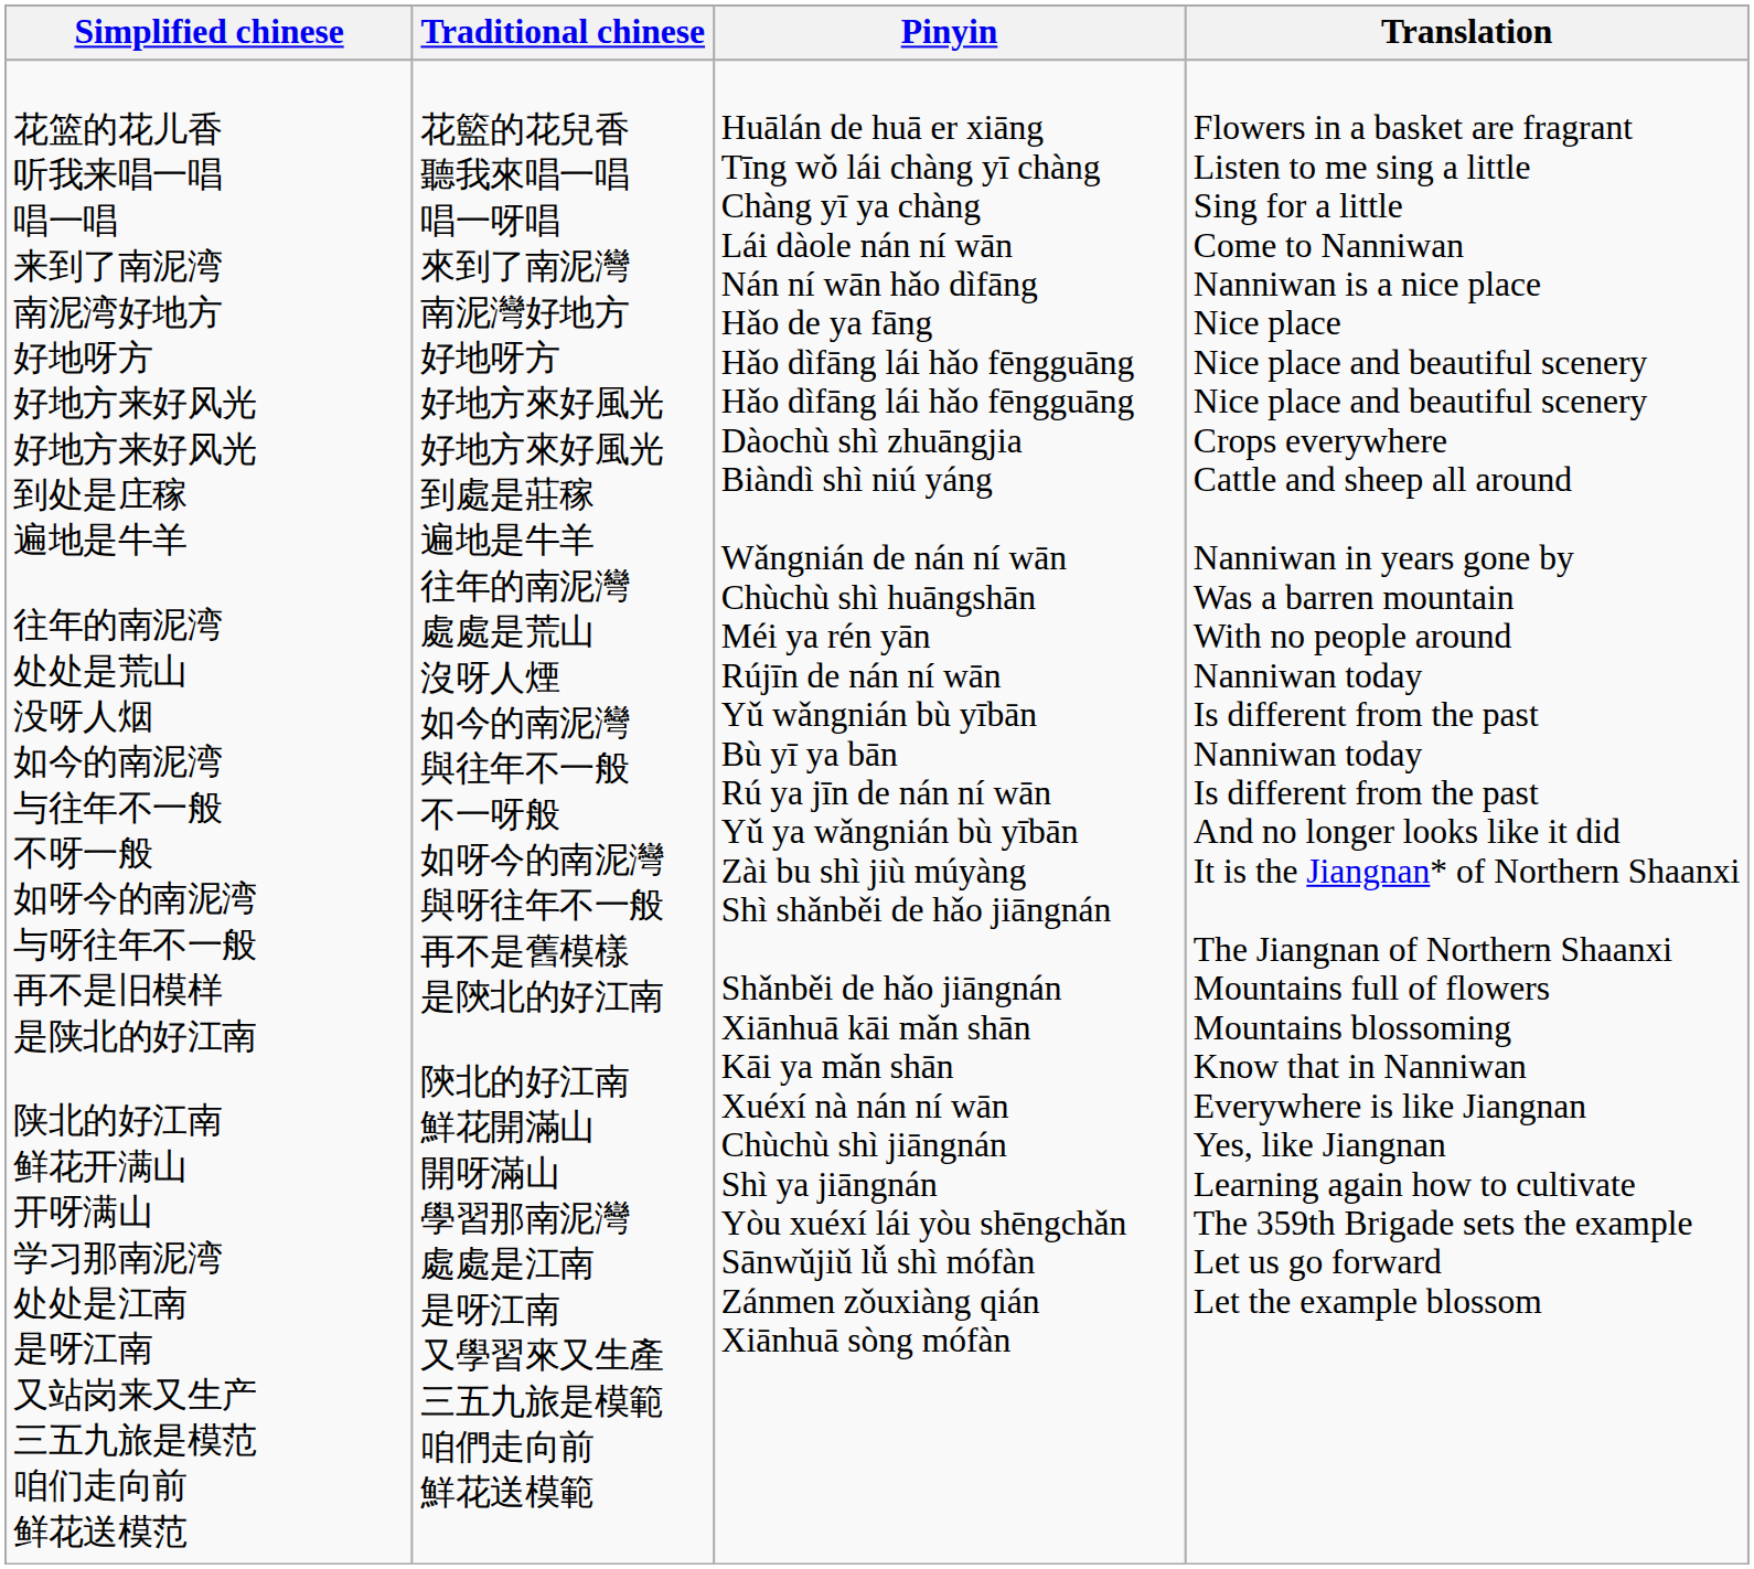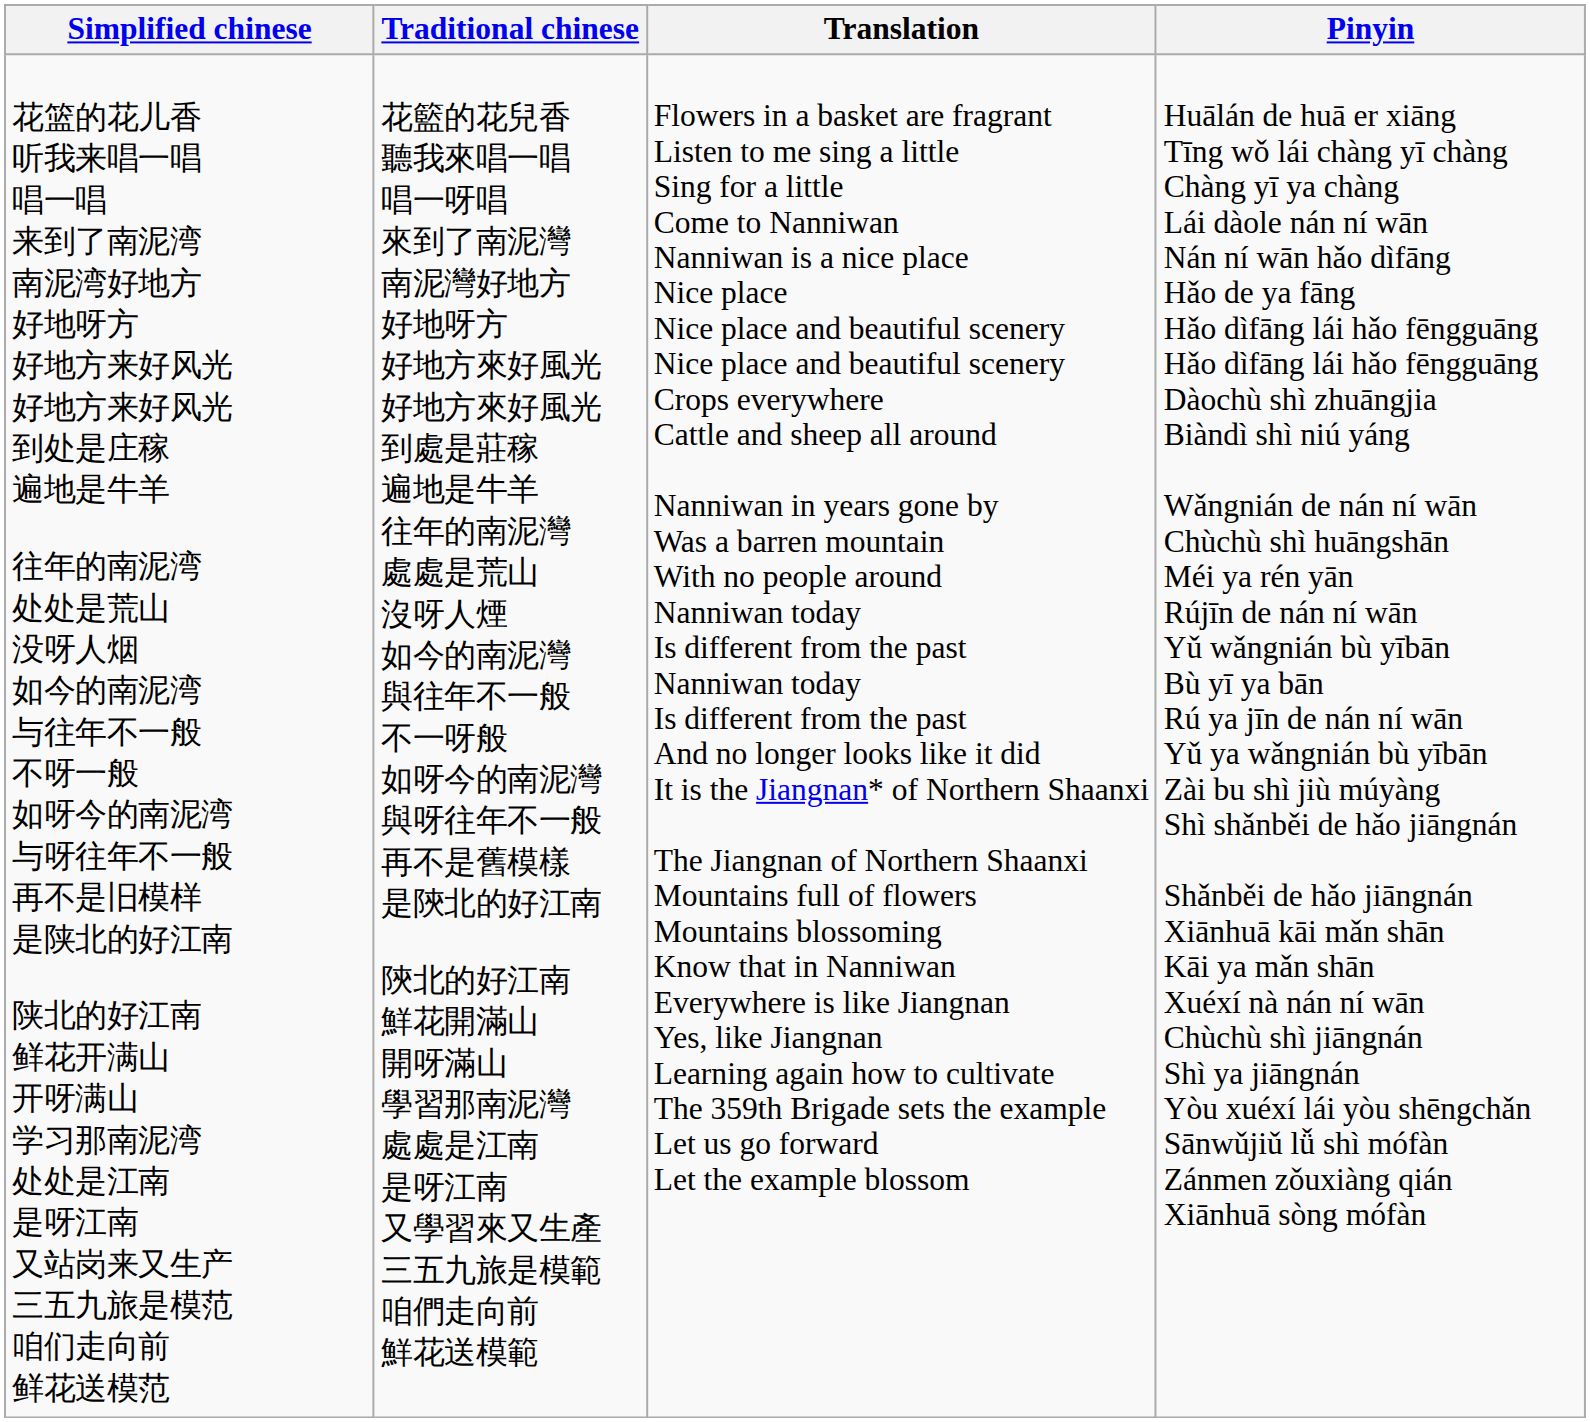columns swapped: Pinyin <-> Translation
